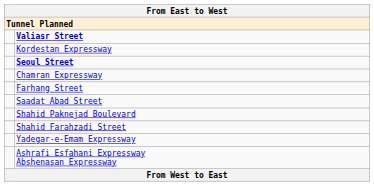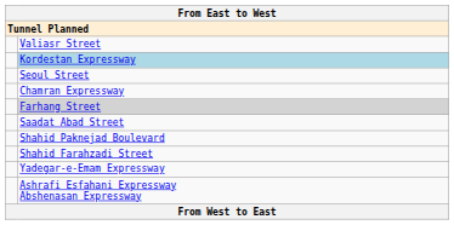Valiasr Street | column 2: bold -> normal
Kordestan Expressway | column 2: no background -> lightblue background
Seoul Street | column 2: bold -> normal
Farhang Street | column 2: no background -> lightgrey background
